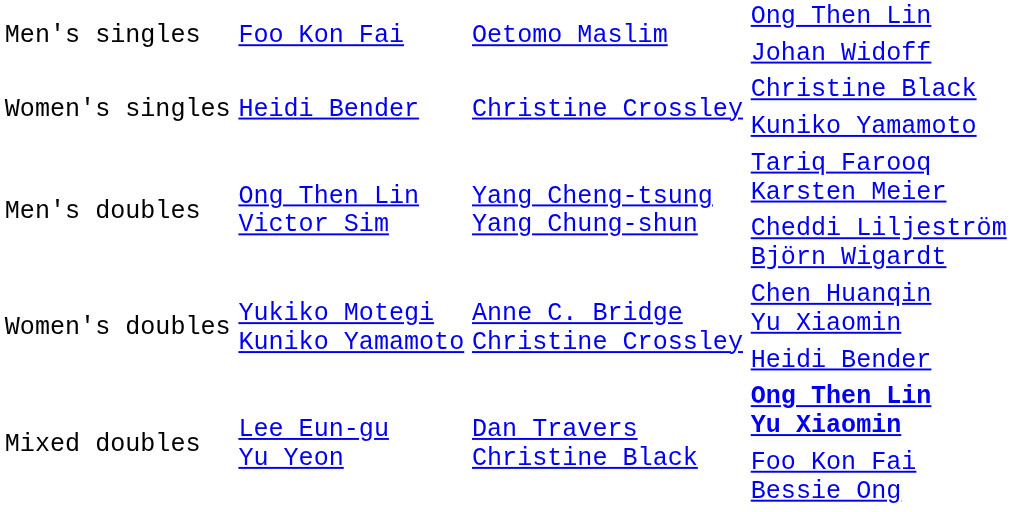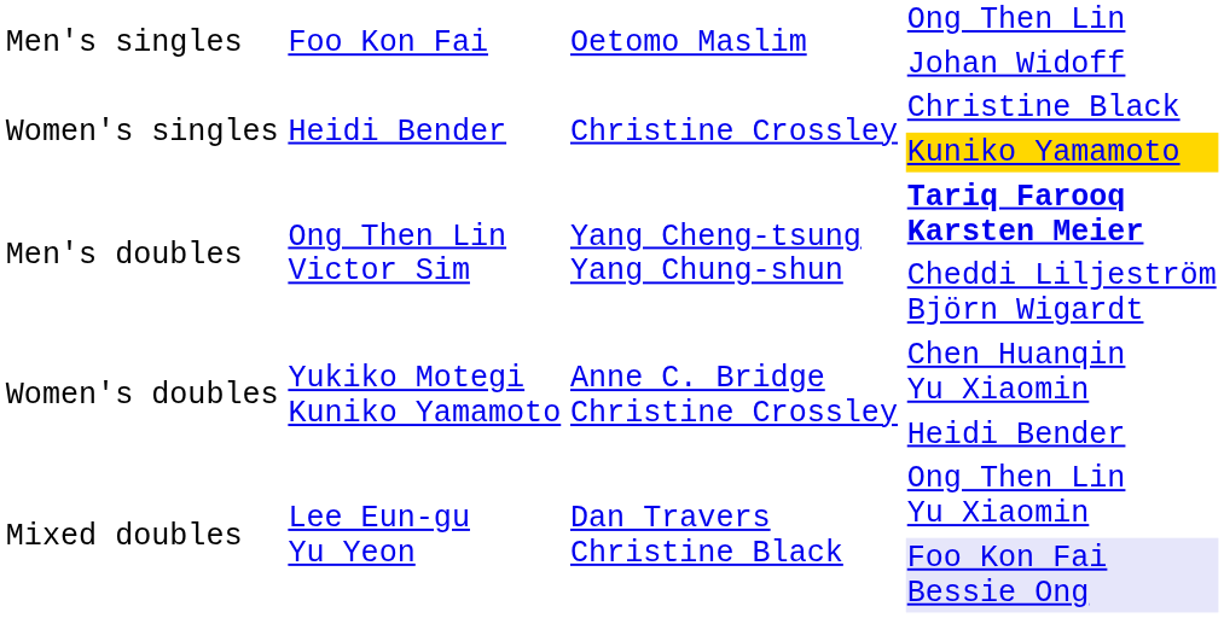Kuniko Yamamoto | column 4: no background -> gold background
Tariq Farooq Karsten Meier | column 4: normal -> bold
Ong Then Lin Yu Xiaomin | column 4: bold -> normal
Foo Kon Fai Bessie Ong | column 4: no background -> lavender background
